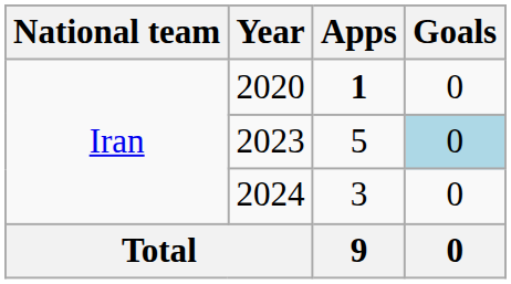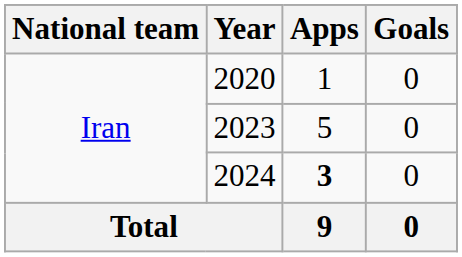2020 | Apps: bold -> normal
2023 | Goals: lightblue background -> no background
2024 | Apps: normal -> bold
